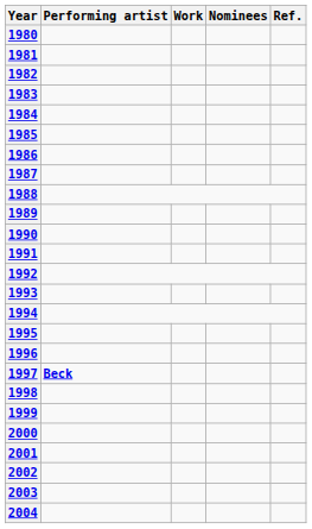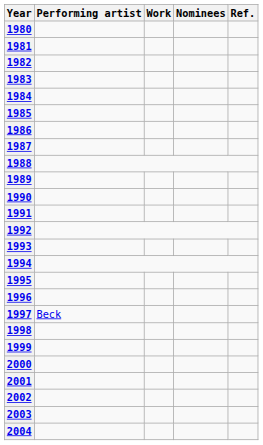1997 | Performing artist: bold -> normal
